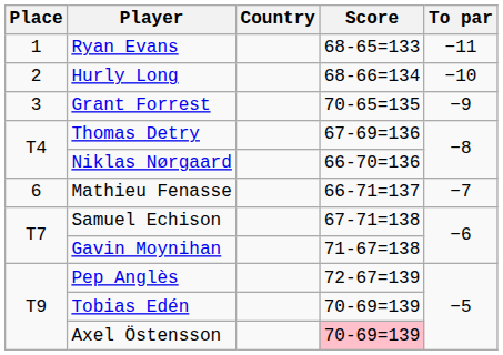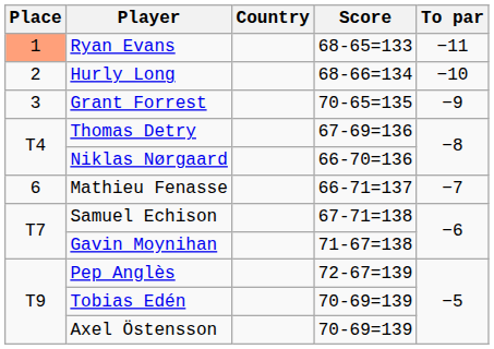Ryan Evans | Place: no background -> lightsalmon background
Axel Östensson | Score: pink background -> no background
